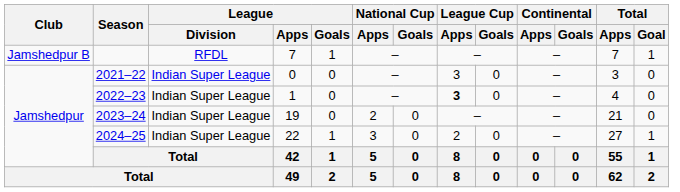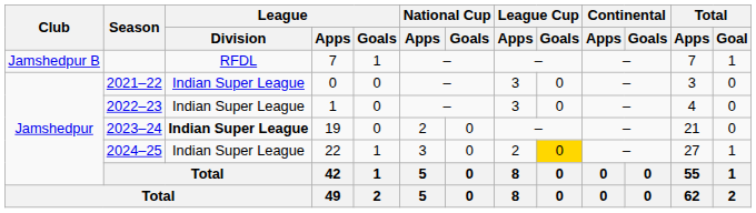2022–23 | League Cup / Apps: bold -> normal
2023–24 | League / Division: normal -> bold
2024–25 | League Cup / Goals: no background -> gold background
